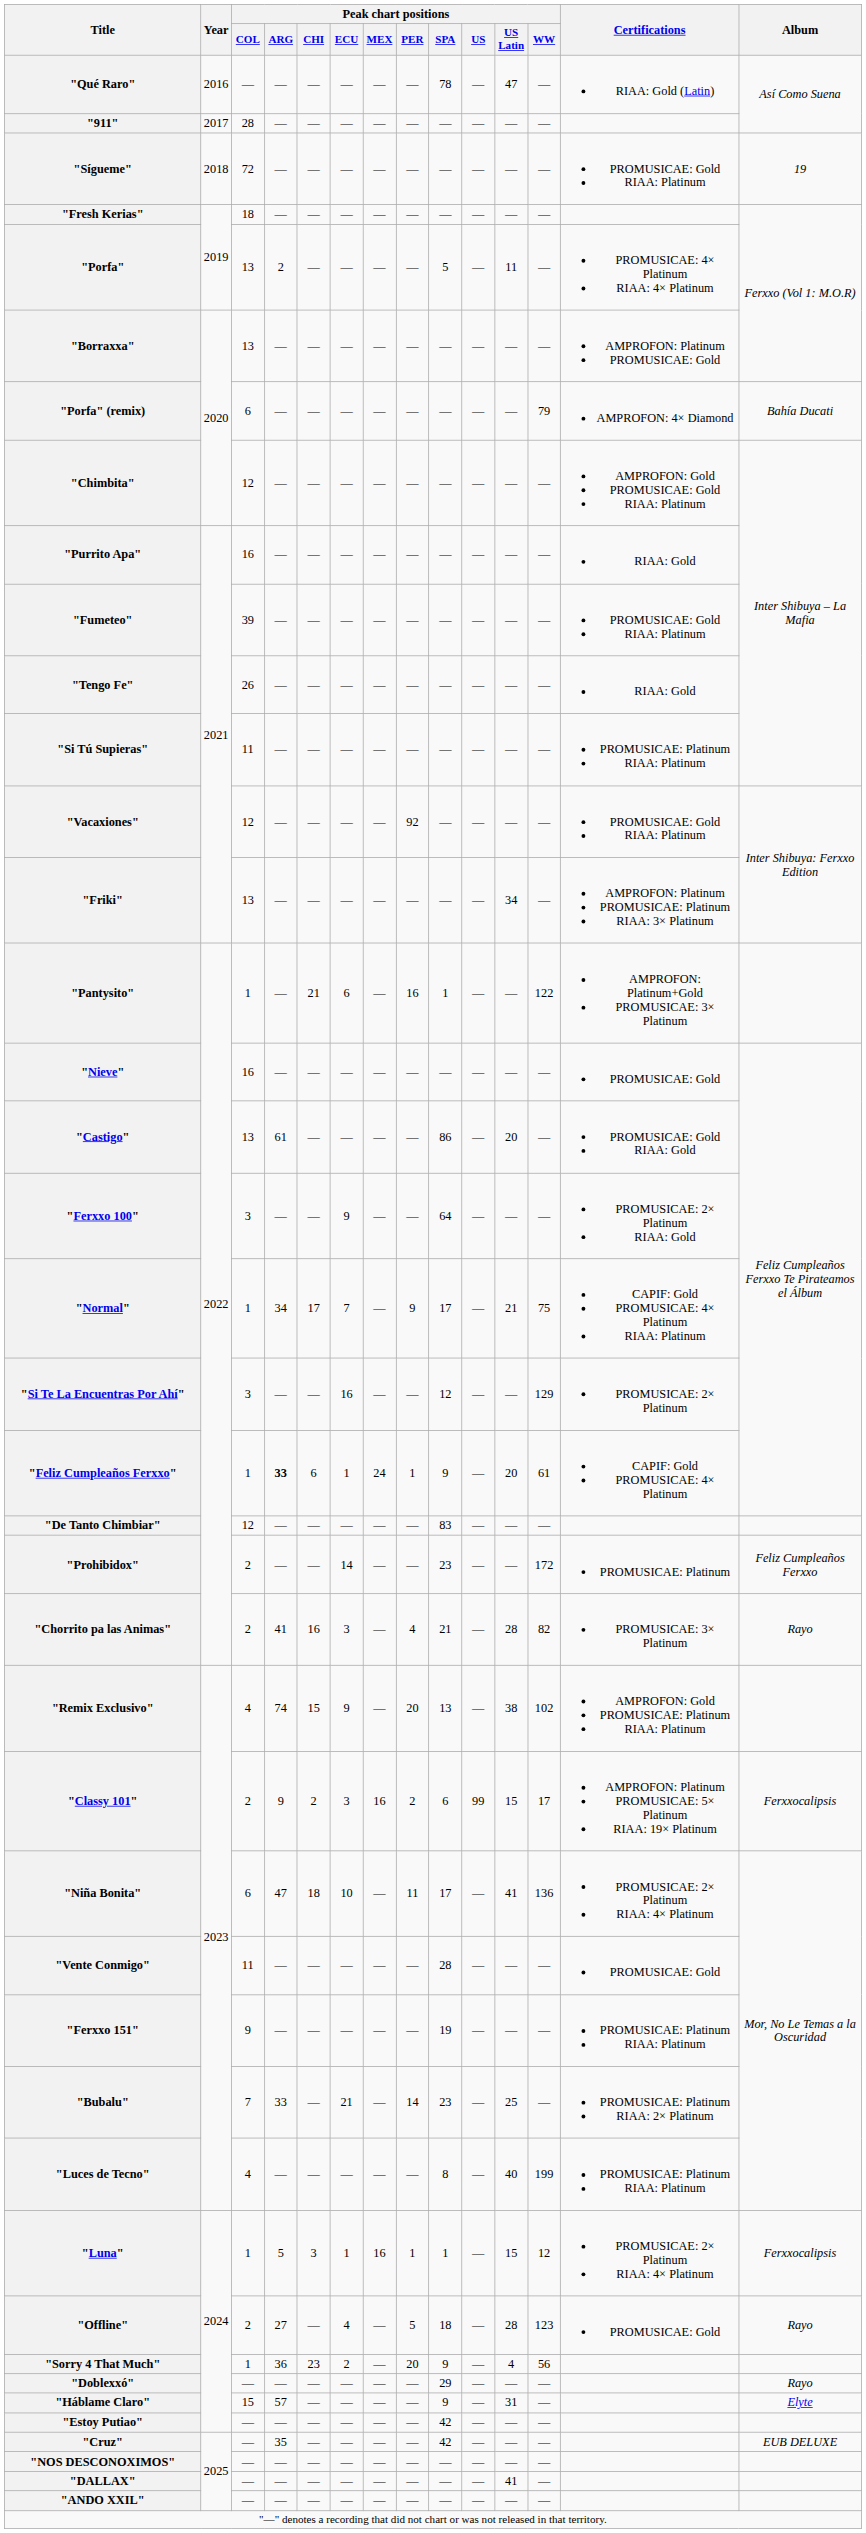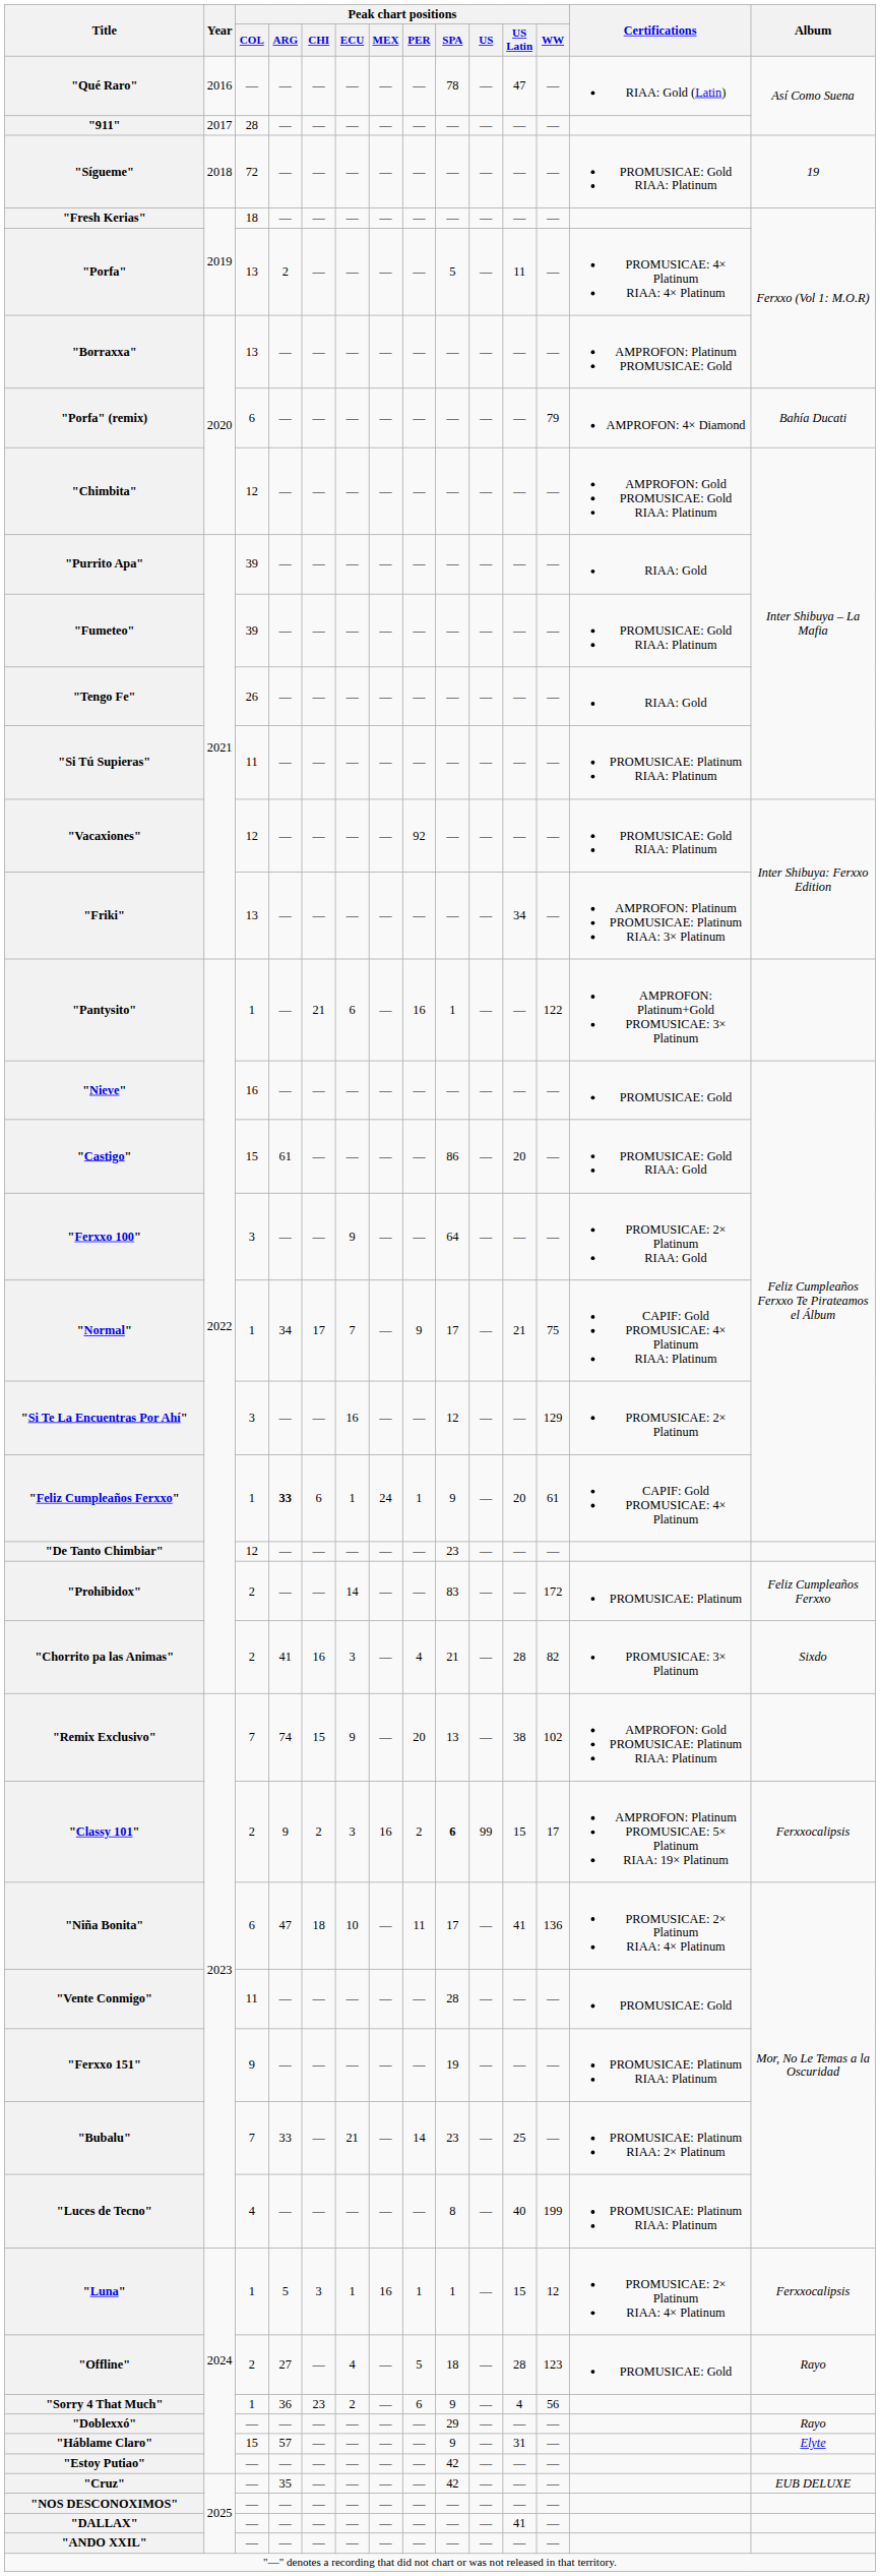"Purrito Apa" | Peak chart positions / COL: 16 -> 39
"Castigo" | Peak chart positions / COL: 13 -> 15
"De Tanto Chimbiar" | Peak chart positions / SPA: 83 -> 23
"Prohibidox" | Peak chart positions / SPA: 23 -> 83
"Chorrito pa las Animas" | Album: Rayo -> Sixdo
"Remix Exclusivo" | Peak chart positions / COL: 4 -> 7
"Classy 101" | Peak chart positions / SPA: normal -> bold
"Sorry 4 That Much" | Peak chart positions / PER: 20 -> 6
